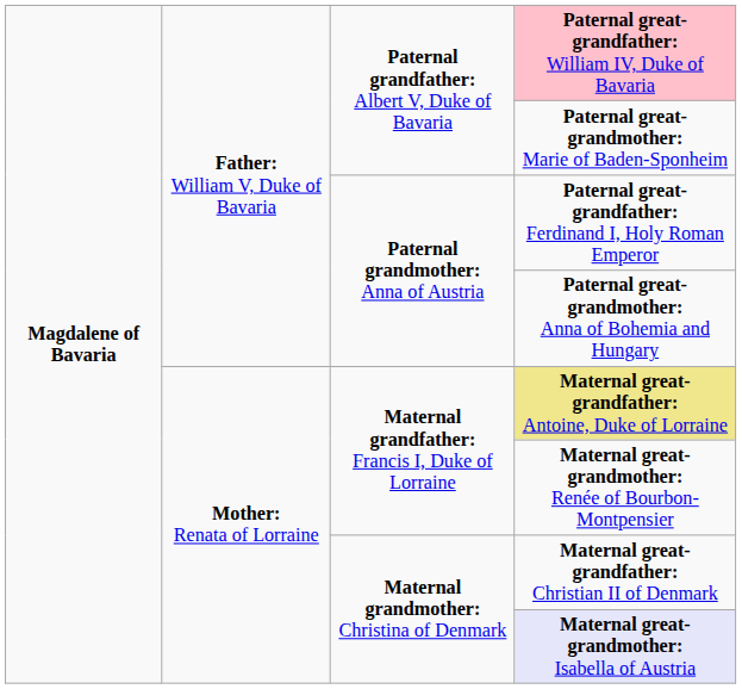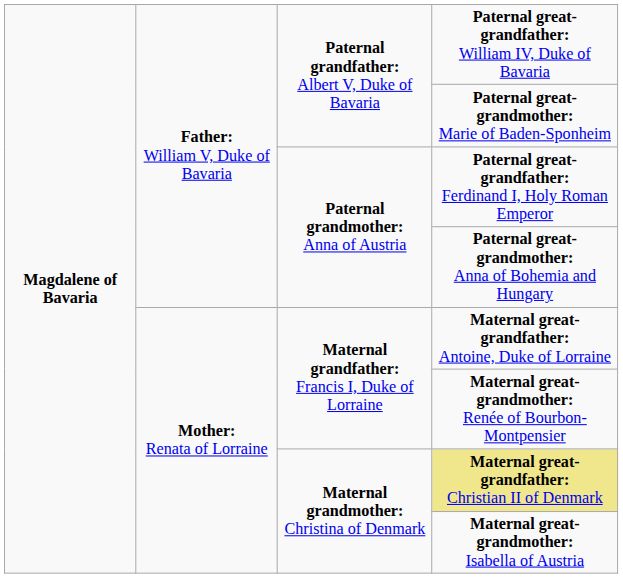Paternal great-grandfather: William IV, Duke of Bavaria | column 4: pink background -> no background
Maternal great-grandfather: Antoine, Duke of Lorraine | column 4: khaki background -> no background
Maternal great-grandfather: Christian II of Denmark | column 4: no background -> khaki background
Maternal great-grandmother: Isabella of Austria | column 4: lavender background -> no background
